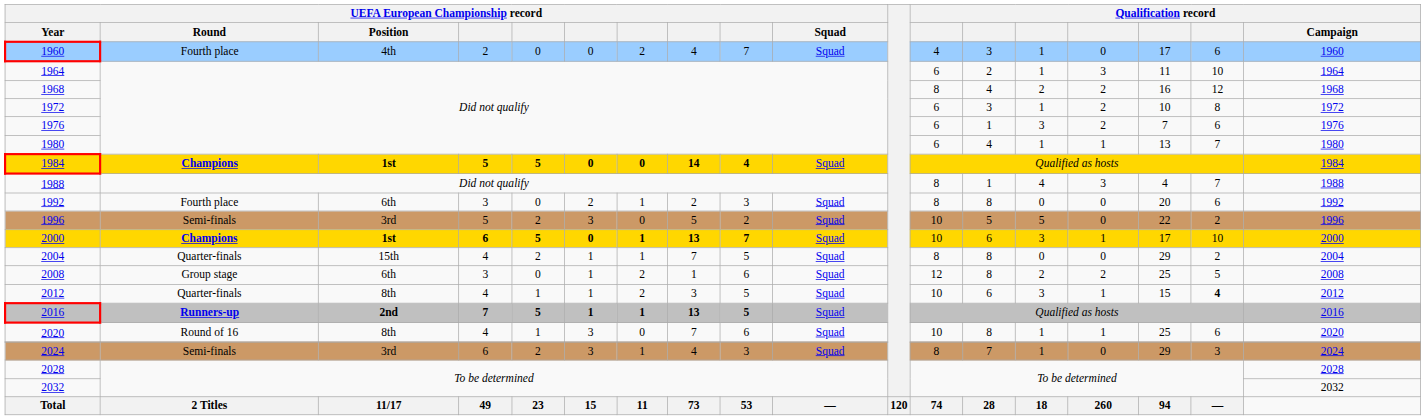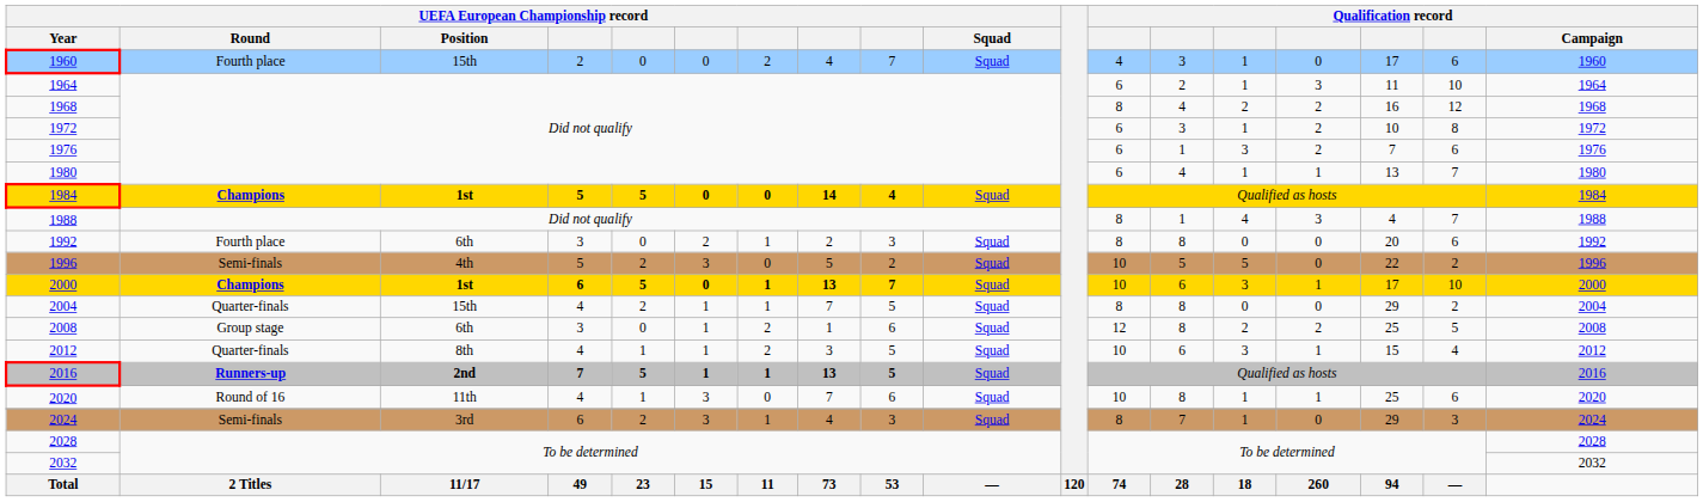row 3 | UEFA European Championship record / Position: 4th -> 15th
row 12 | UEFA European Championship record / Position: 3rd -> 4th
row 16 | column 17: bold -> normal
row 18 | UEFA European Championship record / Position: 8th -> 11th
